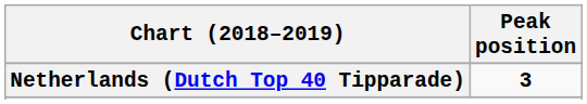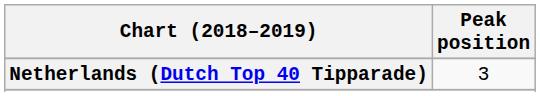Netherlands (Dutch Top 40 Tipparade) | Peak position: bold -> normal
